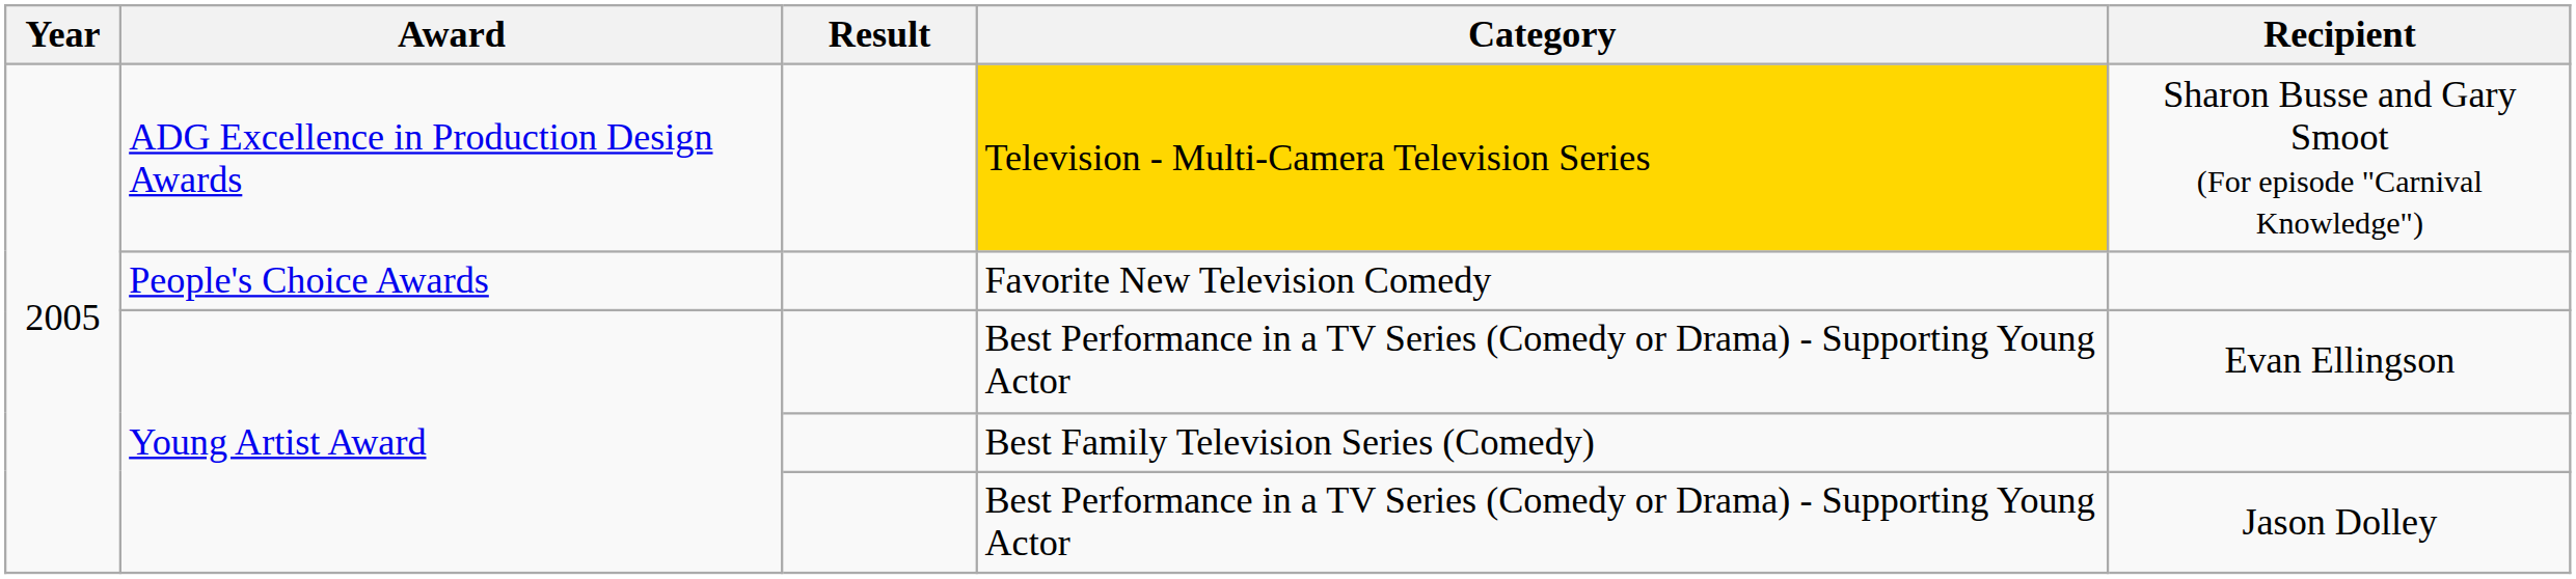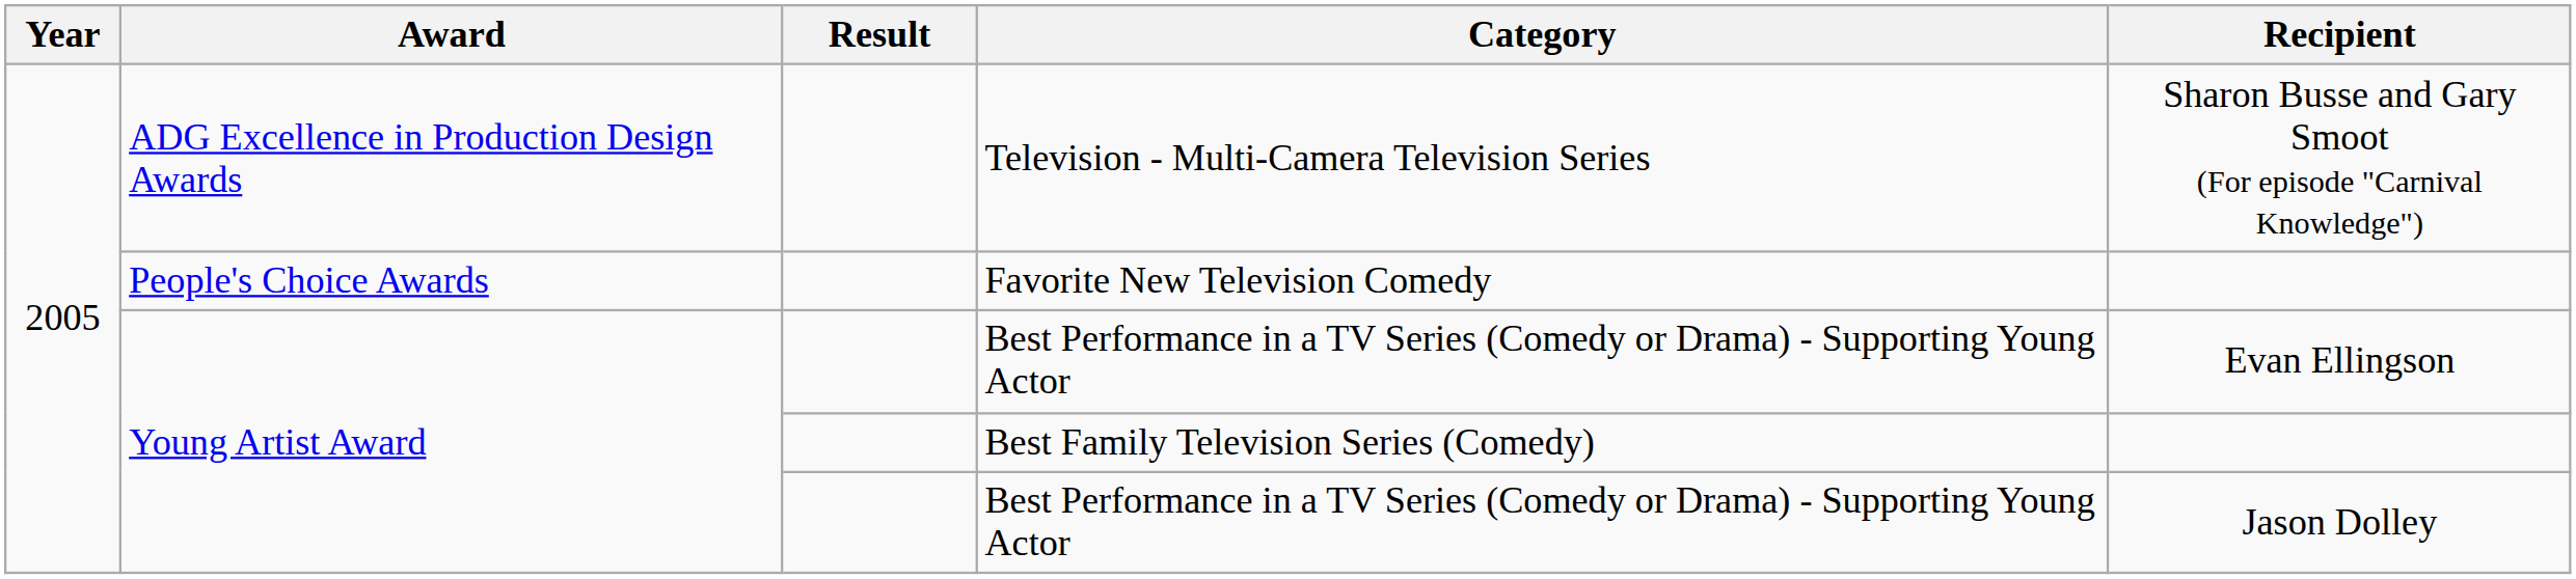Television - Multi-Camera Television Series | Category: gold background -> no background
